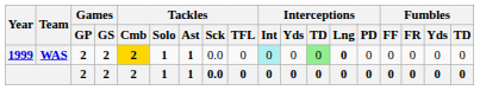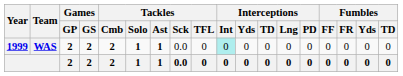WAS | Tackles / Cmb: gold background -> no background
WAS | Interceptions / TD: lightgreen background -> no background
WAS | Interceptions / Lng: bold -> normal
